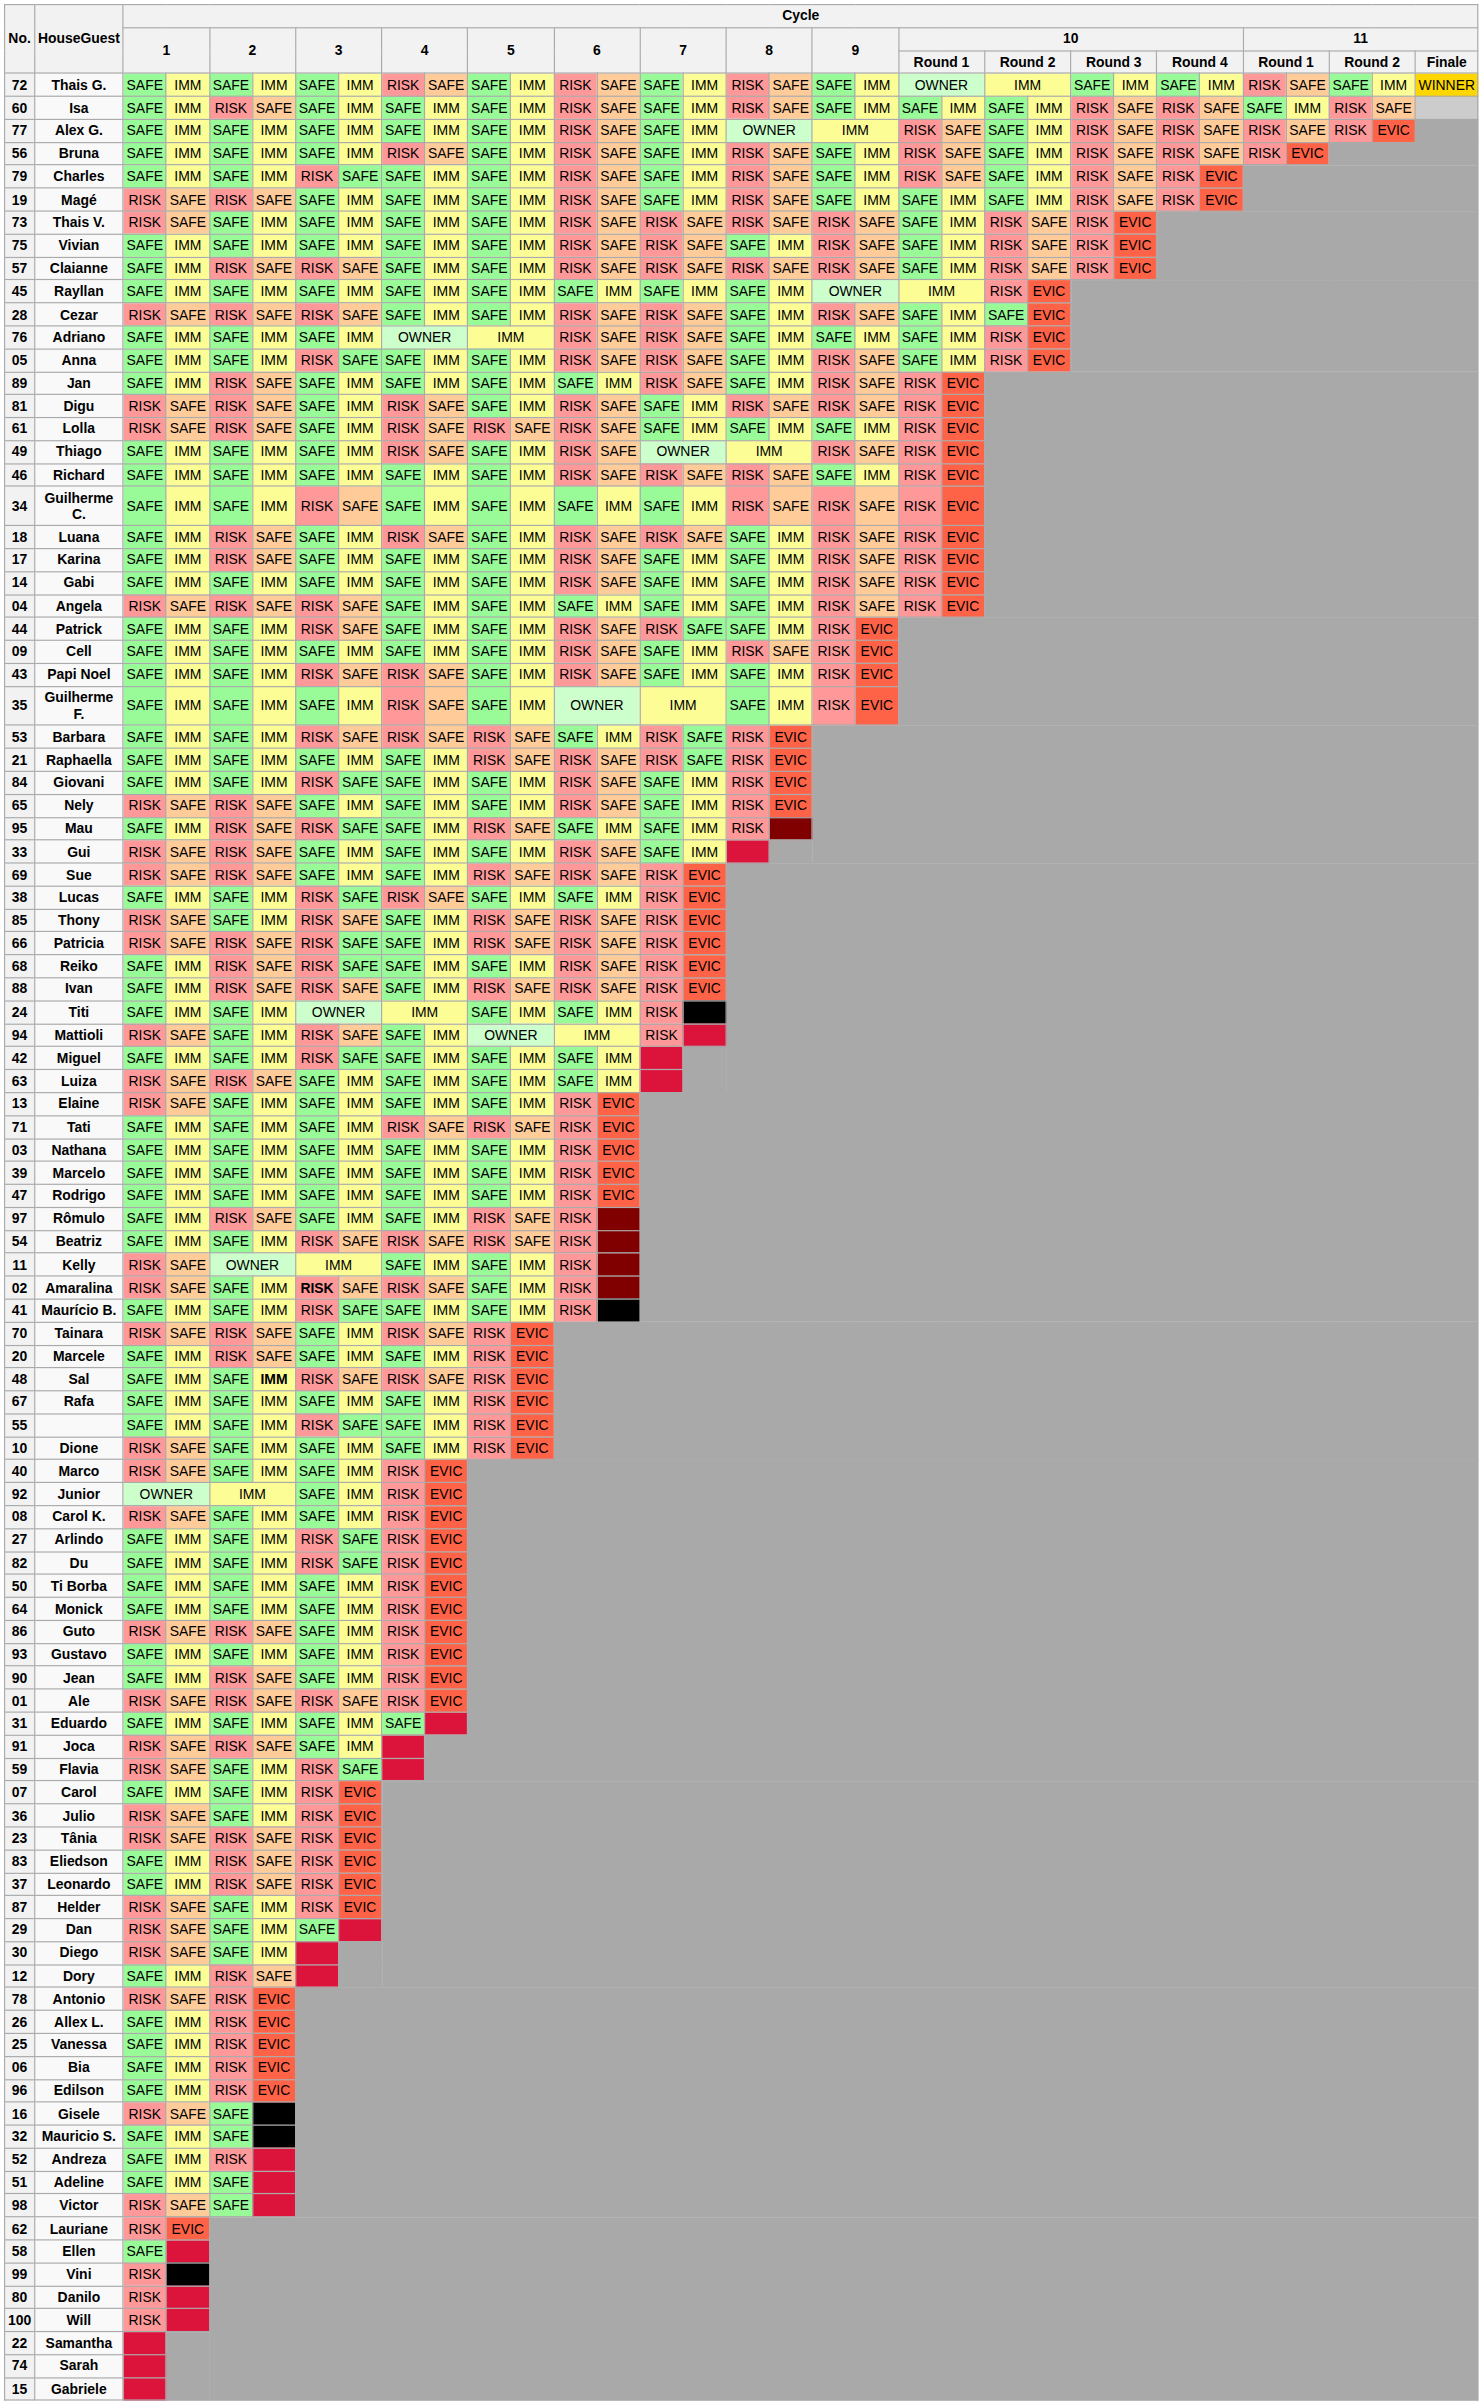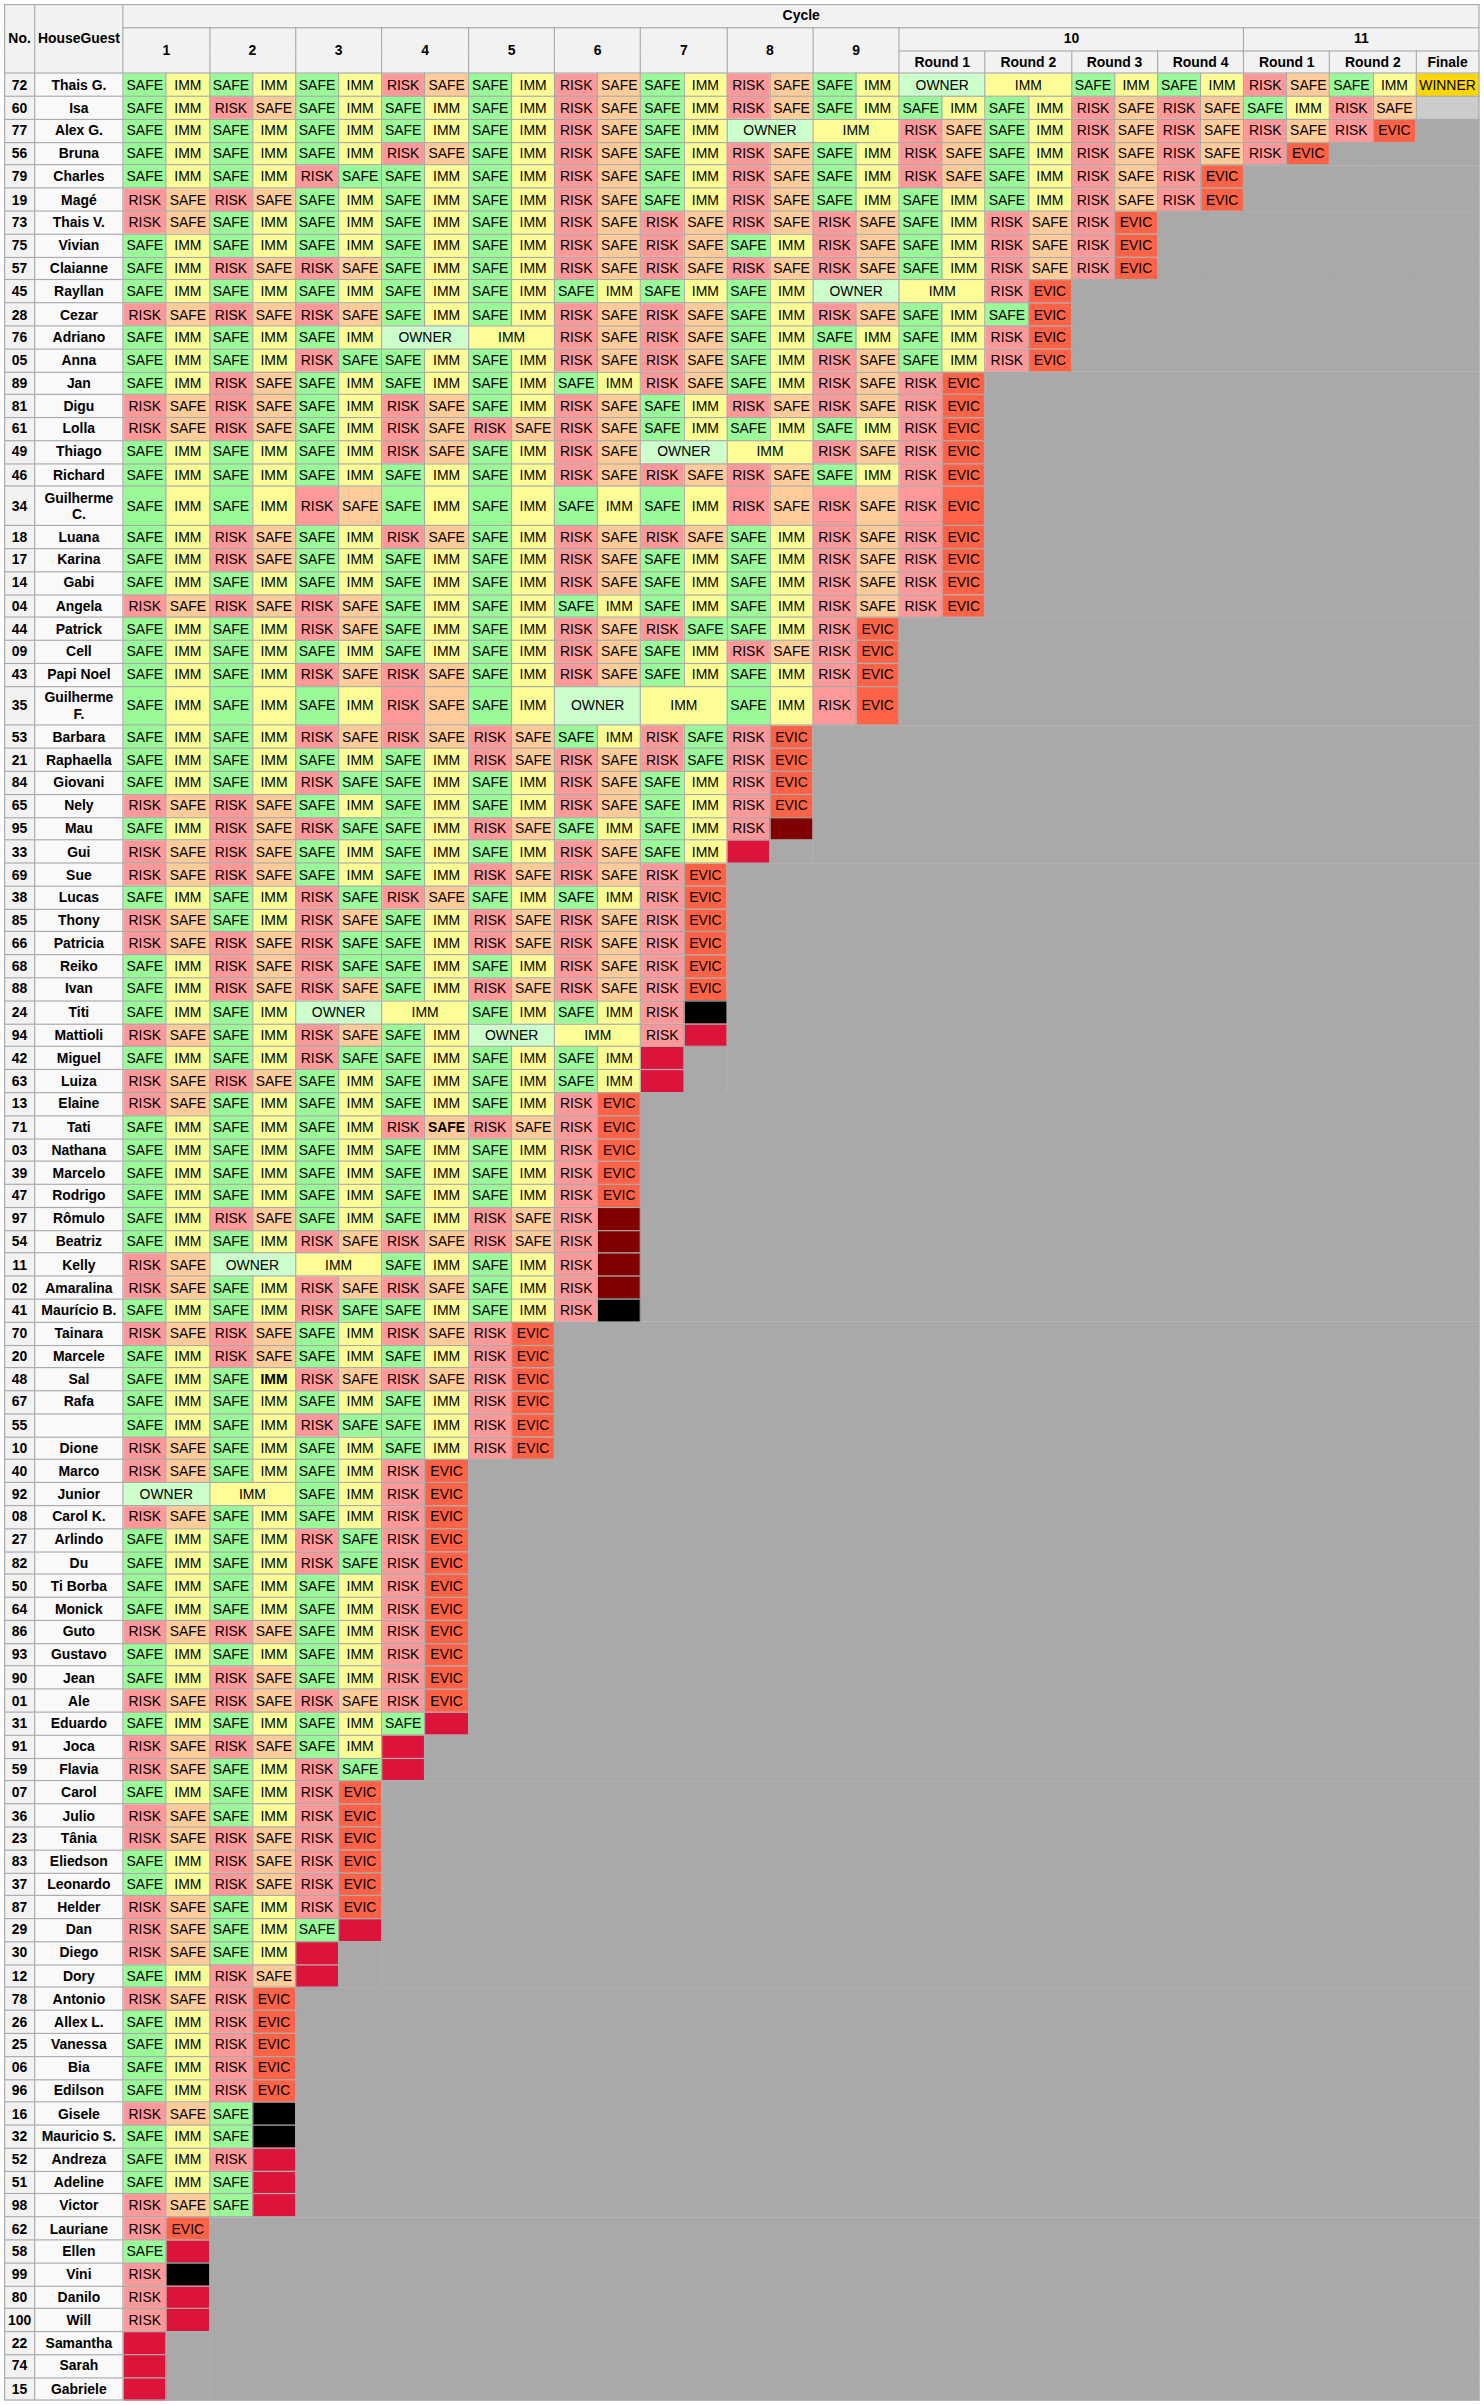Tati | column 10: normal -> bold
Amaralina | column 7: bold -> normal
